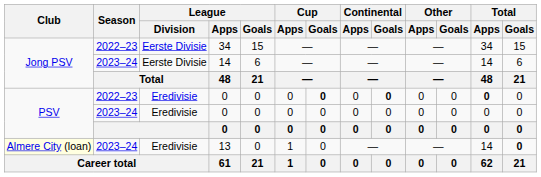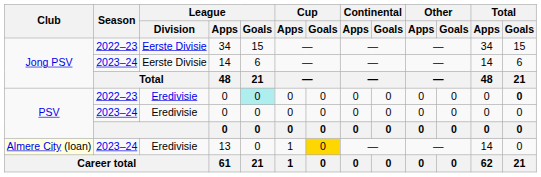2022–23 / 0 | League / Goals: no background -> paleturquoise background
2022–23 / 0 | Cup / Goals: bold -> normal
2022–23 / 0 | Continental / Goals: bold -> normal
2022–23 / 0 | Total / Apps: bold -> normal
2022–23 / 0 | Total / Goals: normal -> bold
13 | Cup / Goals: no background -> gold background
13 | Total / Goals: bold -> normal
